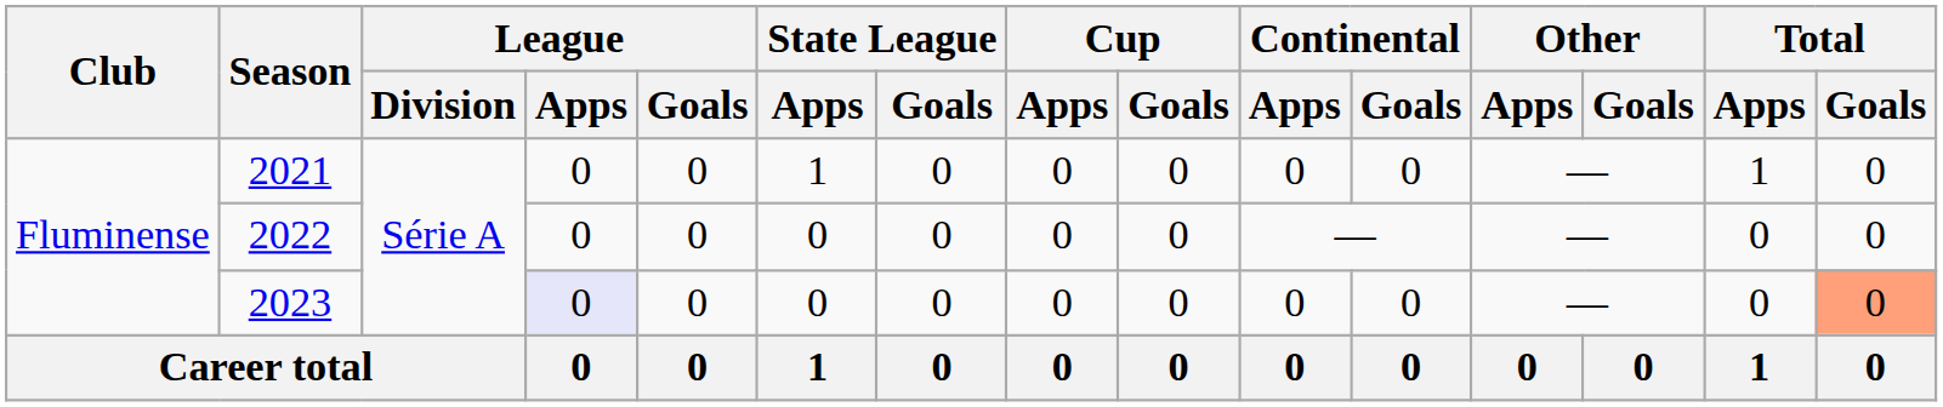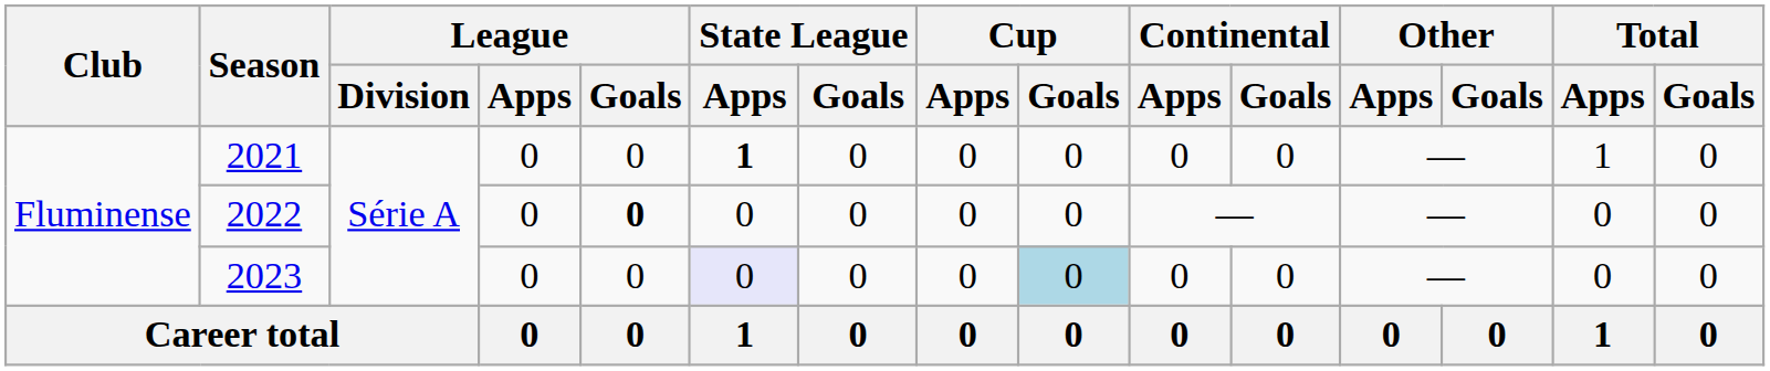2021 | State League / Apps: normal -> bold
2022 | League / Goals: normal -> bold
2023 | League / Apps: lavender background -> no background
2023 | State League / Apps: no background -> lavender background
2023 | Cup / Goals: no background -> lightblue background
2023 | Total / Goals: lightsalmon background -> no background
